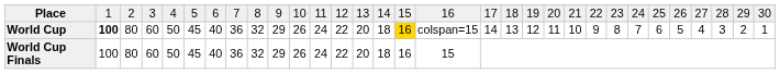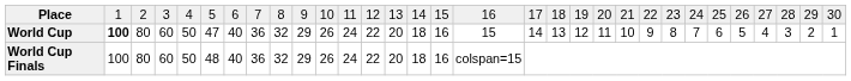World Cup | column 6: 45 -> 47
World Cup | column 16: gold background -> no background
World Cup | column 17: colspan=15 -> 15
World Cup Finals | column 6: 45 -> 48
World Cup Finals | column 17: 15 -> colspan=15
